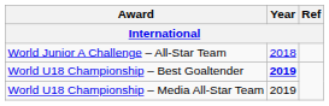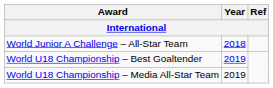World U18 Championship – Best Goaltender | Year: bold -> normal
